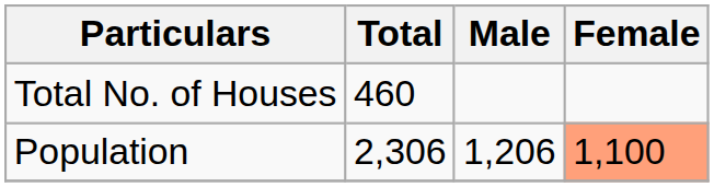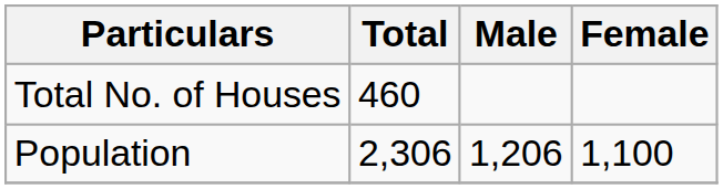Population | Female: lightsalmon background -> no background
